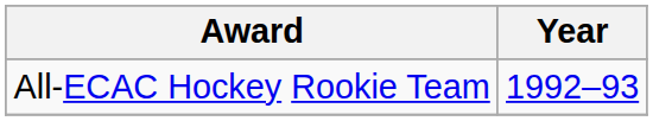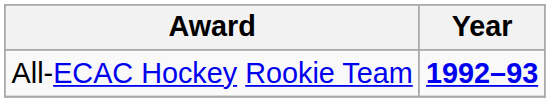row 2 | Year: normal -> bold
